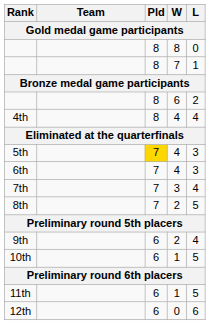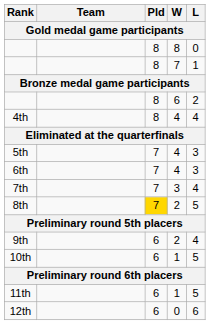5th | Pld: gold background -> no background
8th | Pld: no background -> gold background
